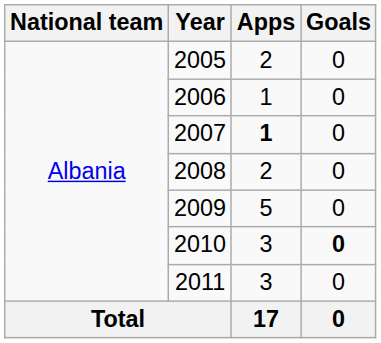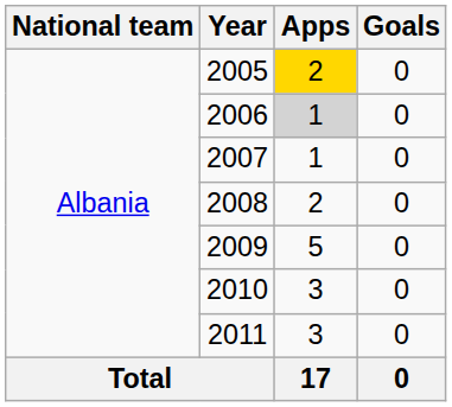2005 | Apps: no background -> gold background
2006 | Apps: no background -> lightgrey background
2007 | Apps: bold -> normal
2010 | Goals: bold -> normal
